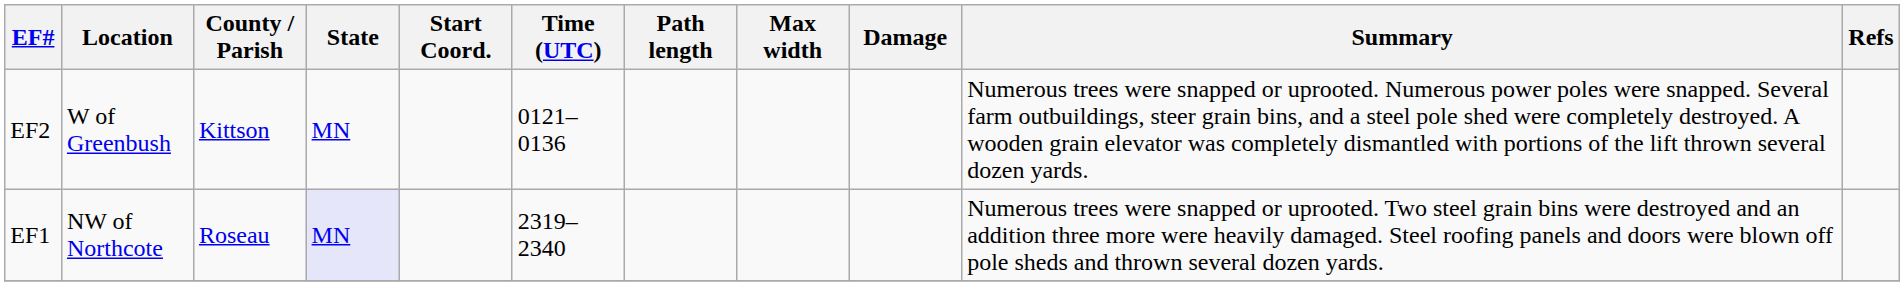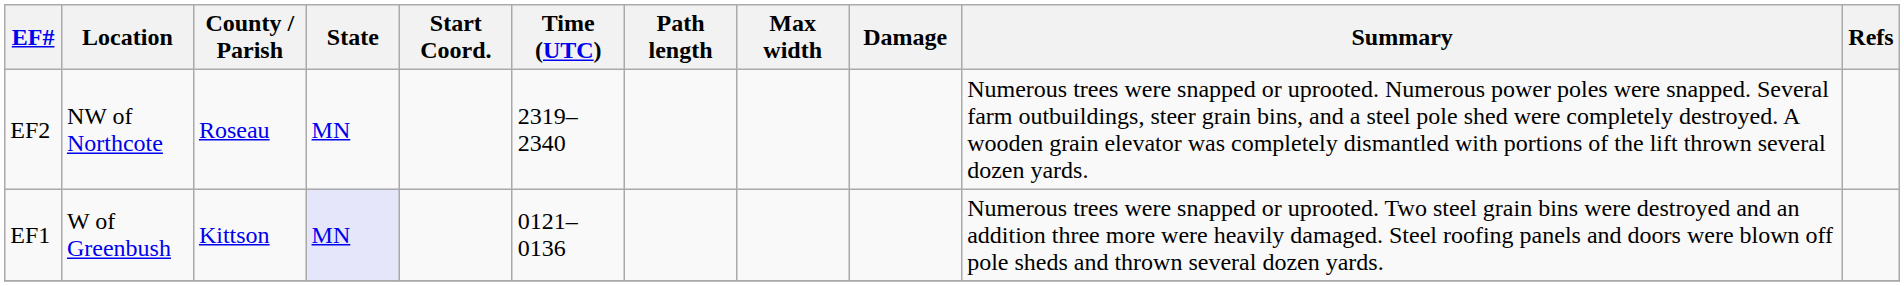EF2 | Location: W of Greenbush -> NW of Northcote
EF2 | County / Parish: Kittson -> Roseau
EF2 | Time (UTC): 0121–0136 -> 2319–2340
EF1 | Location: NW of Northcote -> W of Greenbush
EF1 | County / Parish: Roseau -> Kittson
EF1 | Time (UTC): 2319–2340 -> 0121–0136
